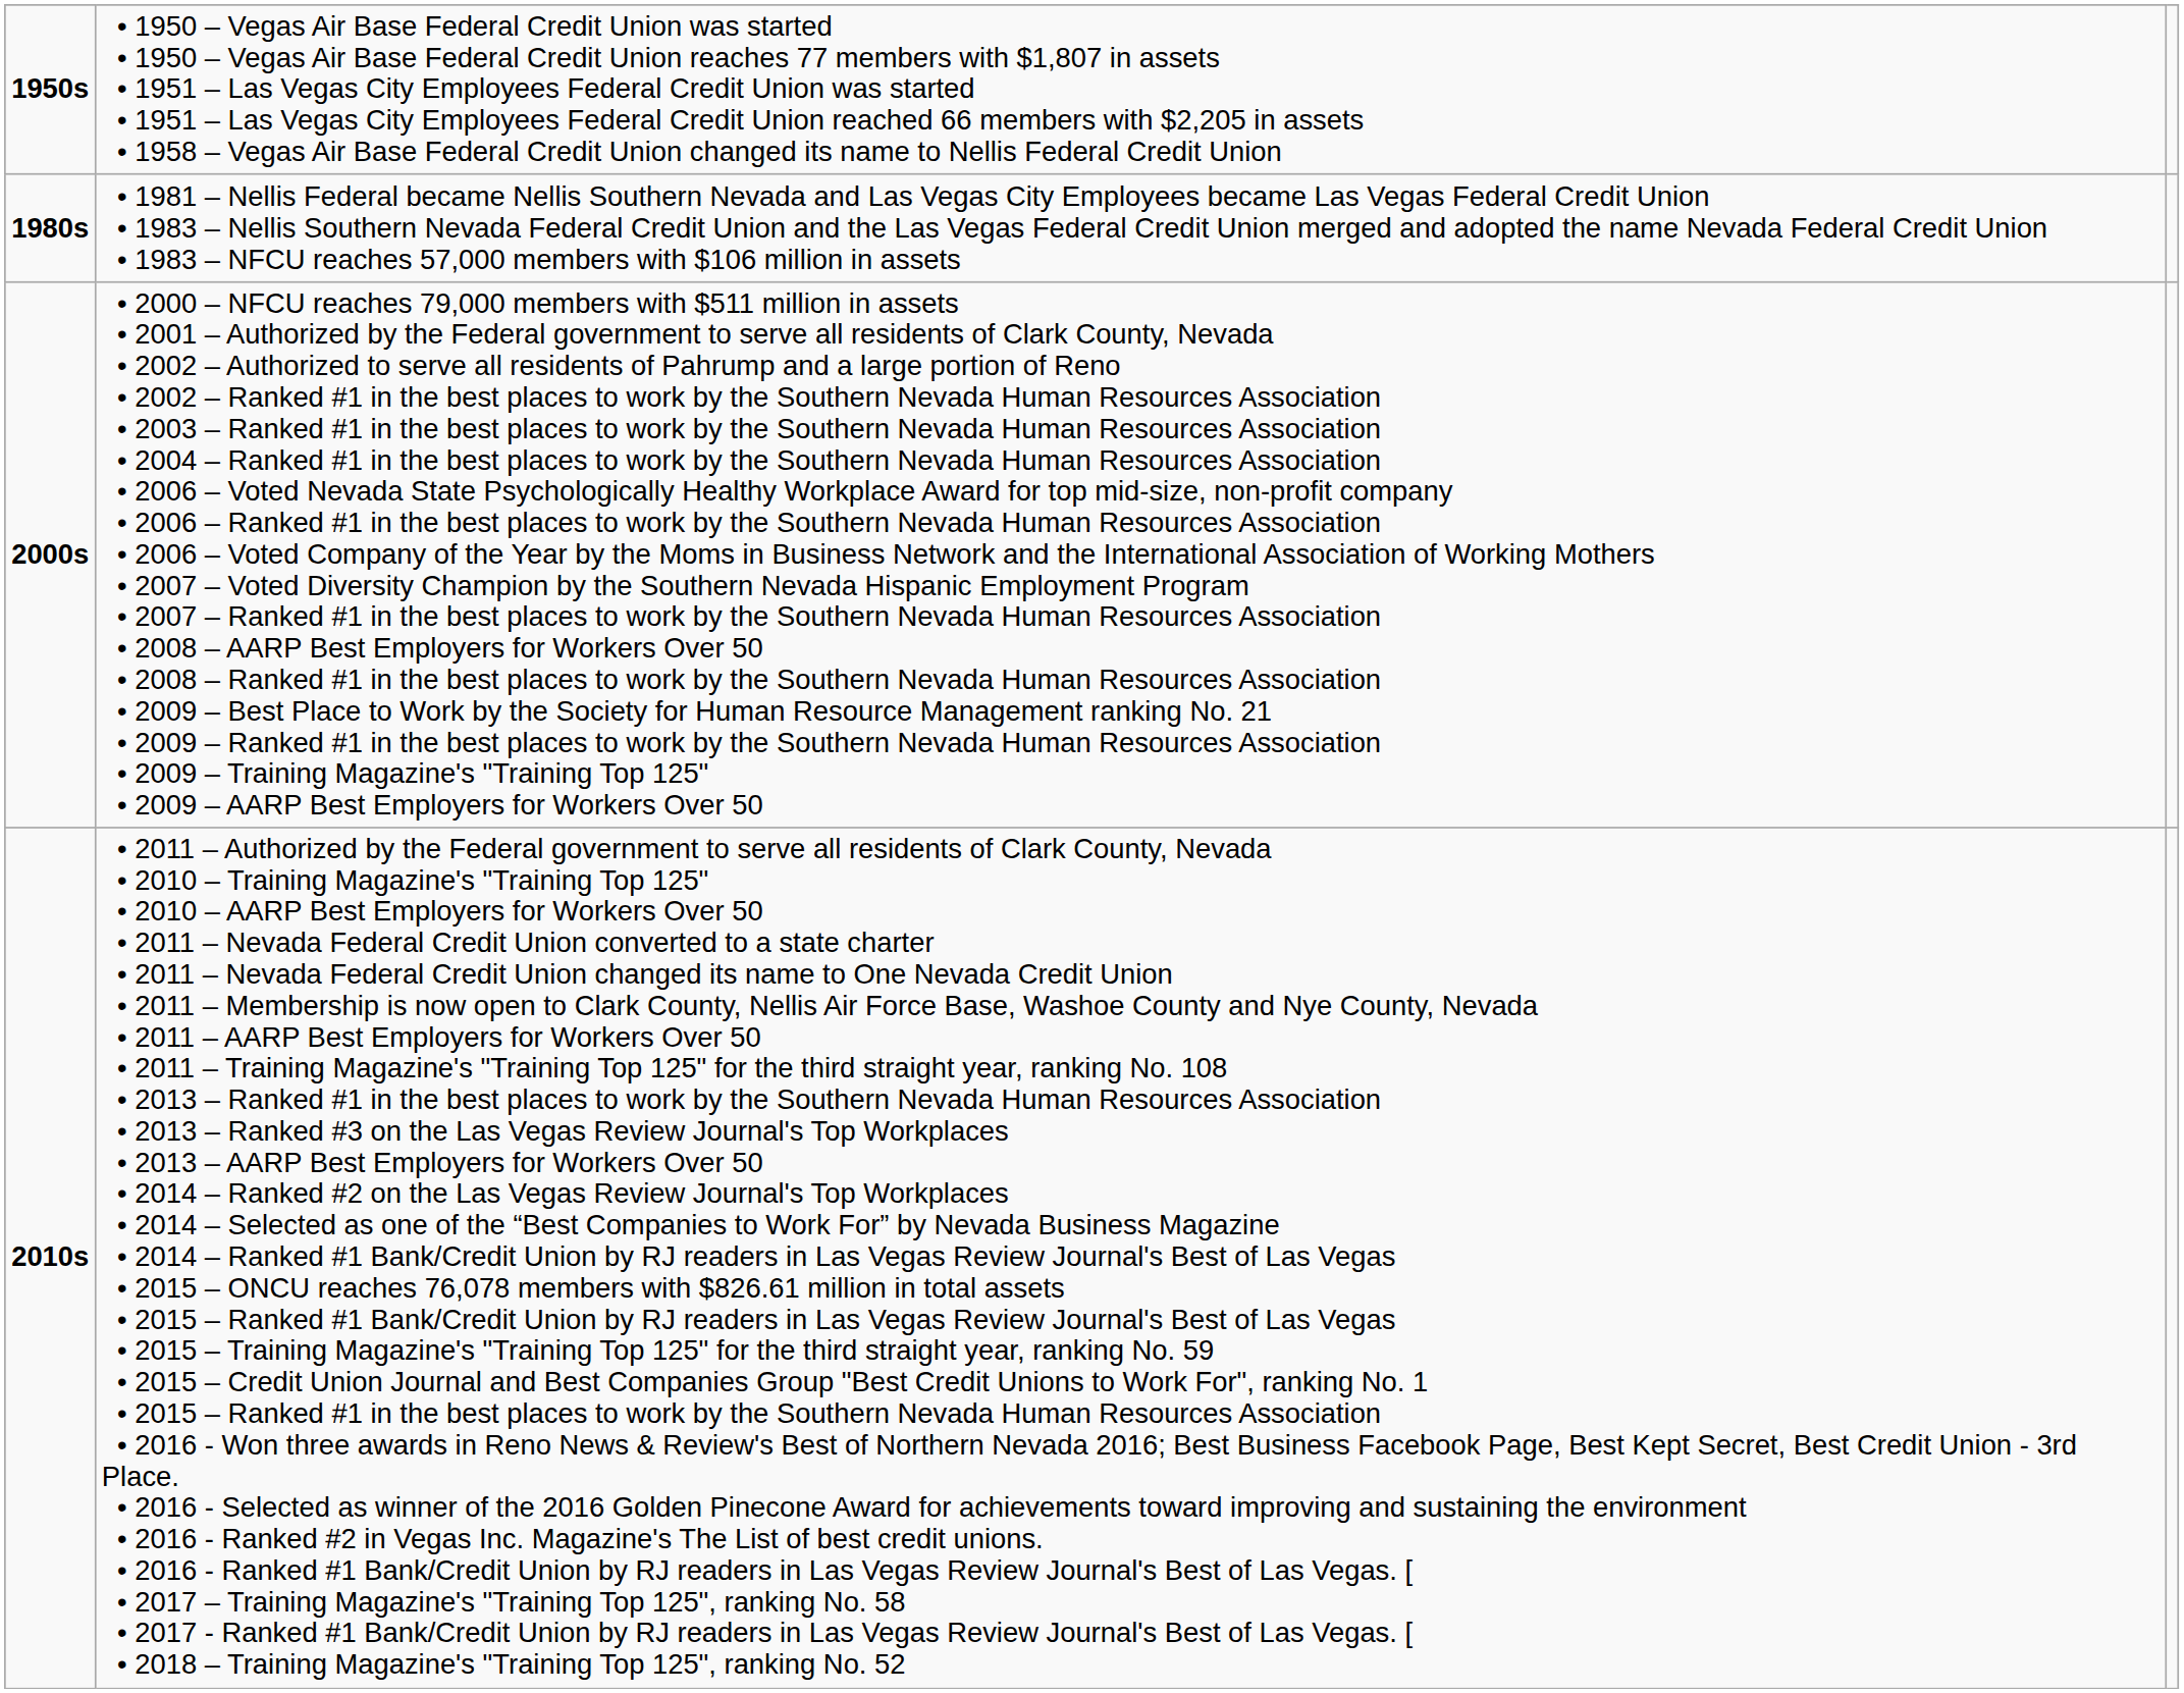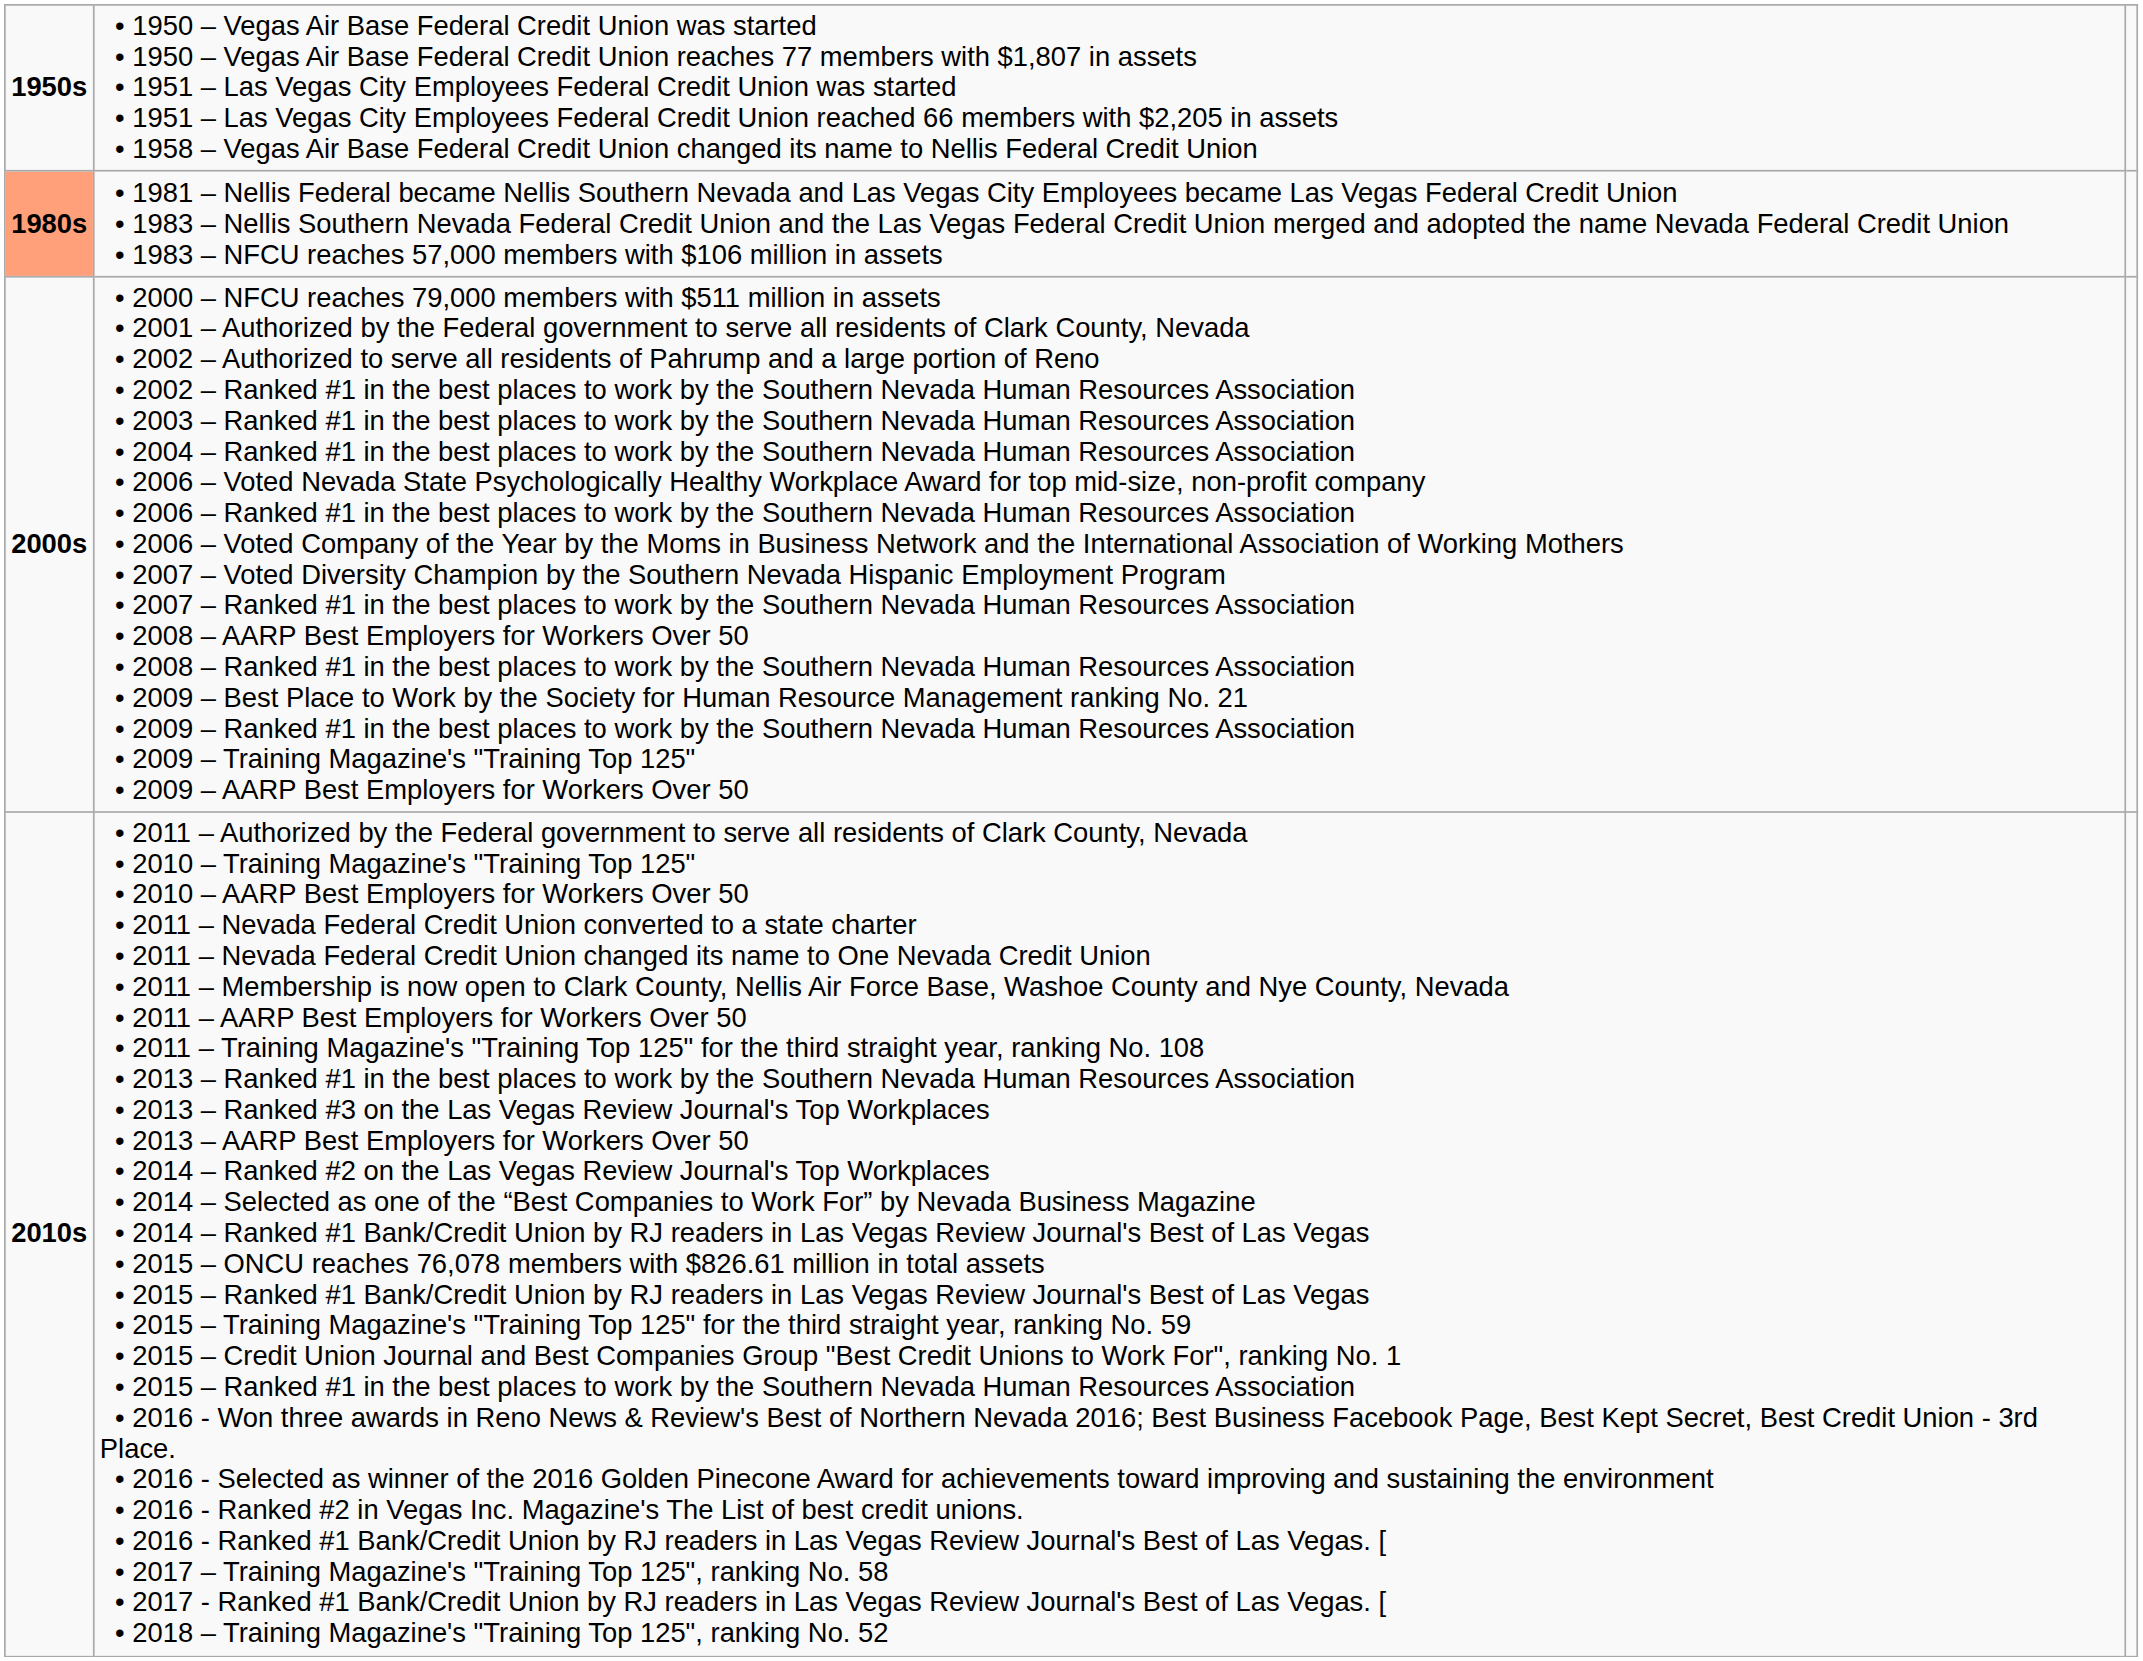row 2 | column 1: no background -> lightsalmon background
